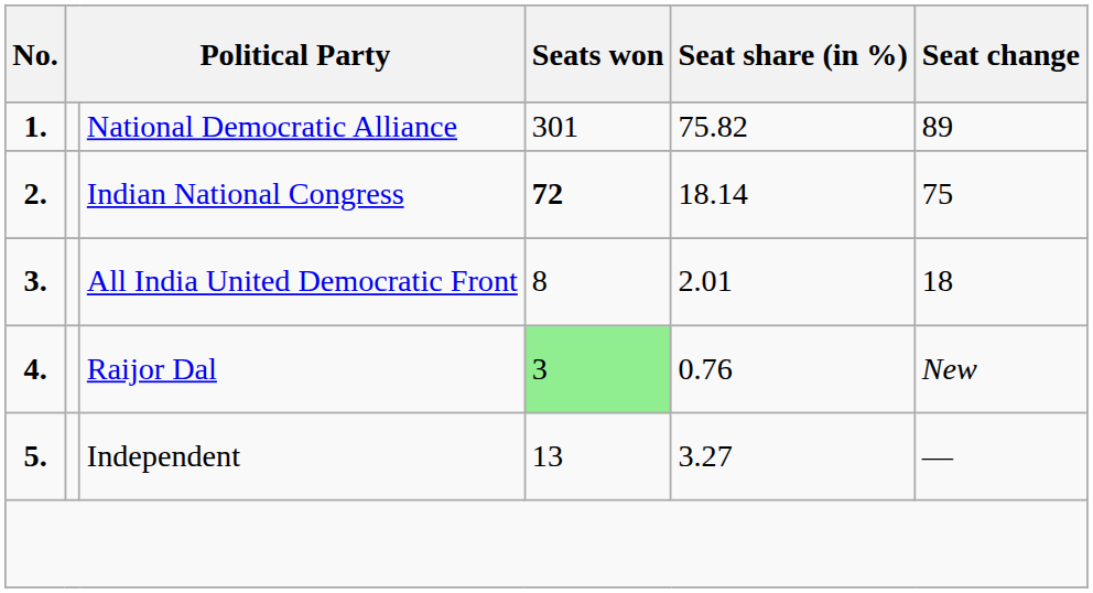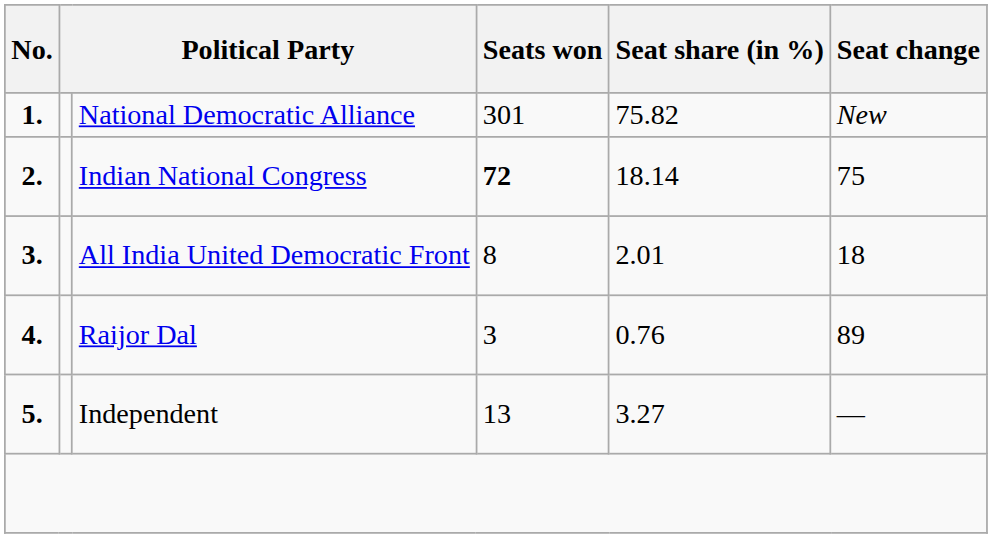National Democratic Alliance | Seat change: 89 -> New
Raijor Dal | Seats won: lightgreen background -> no background
Raijor Dal | Seat change: New -> 89
